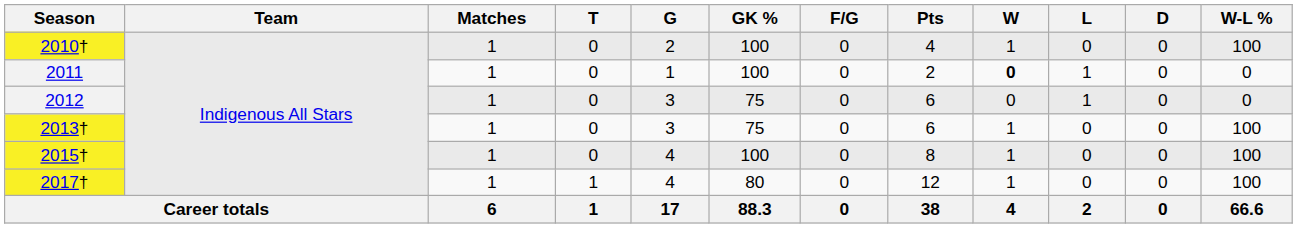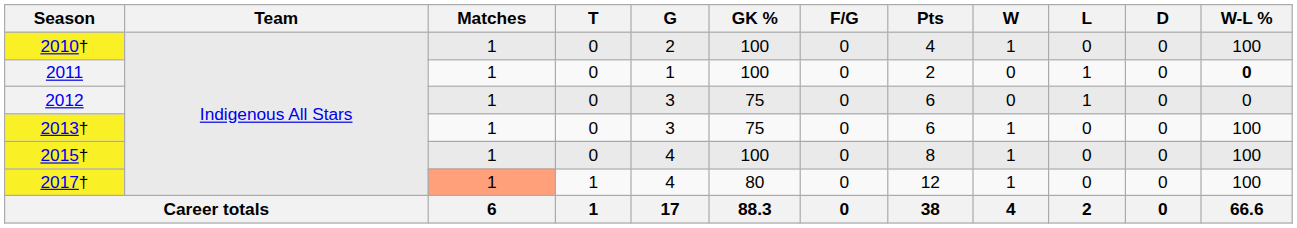row 3 | W: bold -> normal
row 3 | W-L %: normal -> bold
row 7 | Matches: no background -> lightsalmon background
